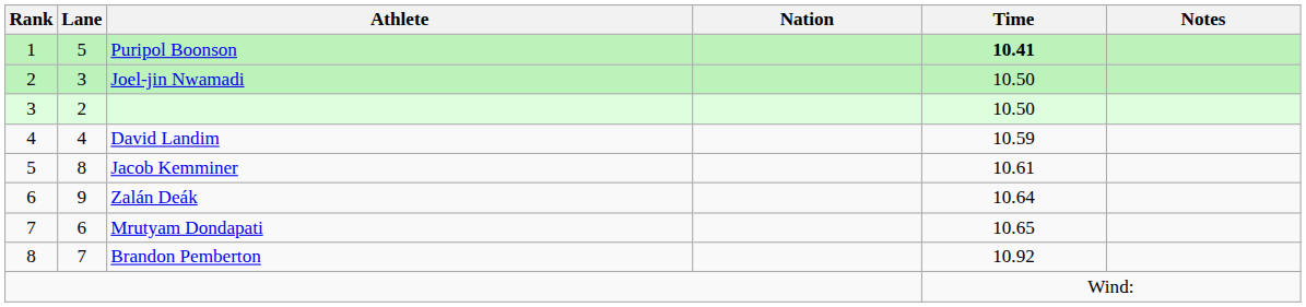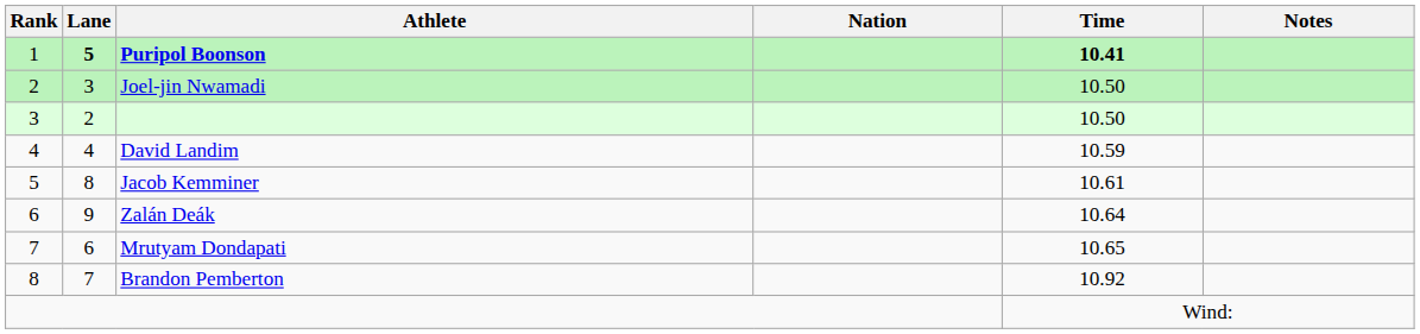1 | Lane: normal -> bold
1 | Athlete: normal -> bold
